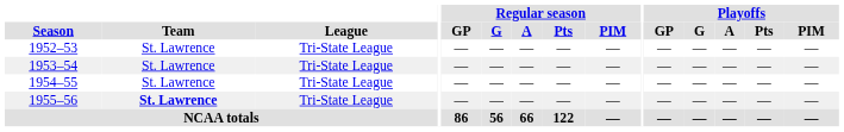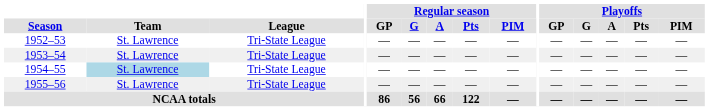1954–55 | Team: no background -> lightblue background
1955–56 | Team: bold -> normal
